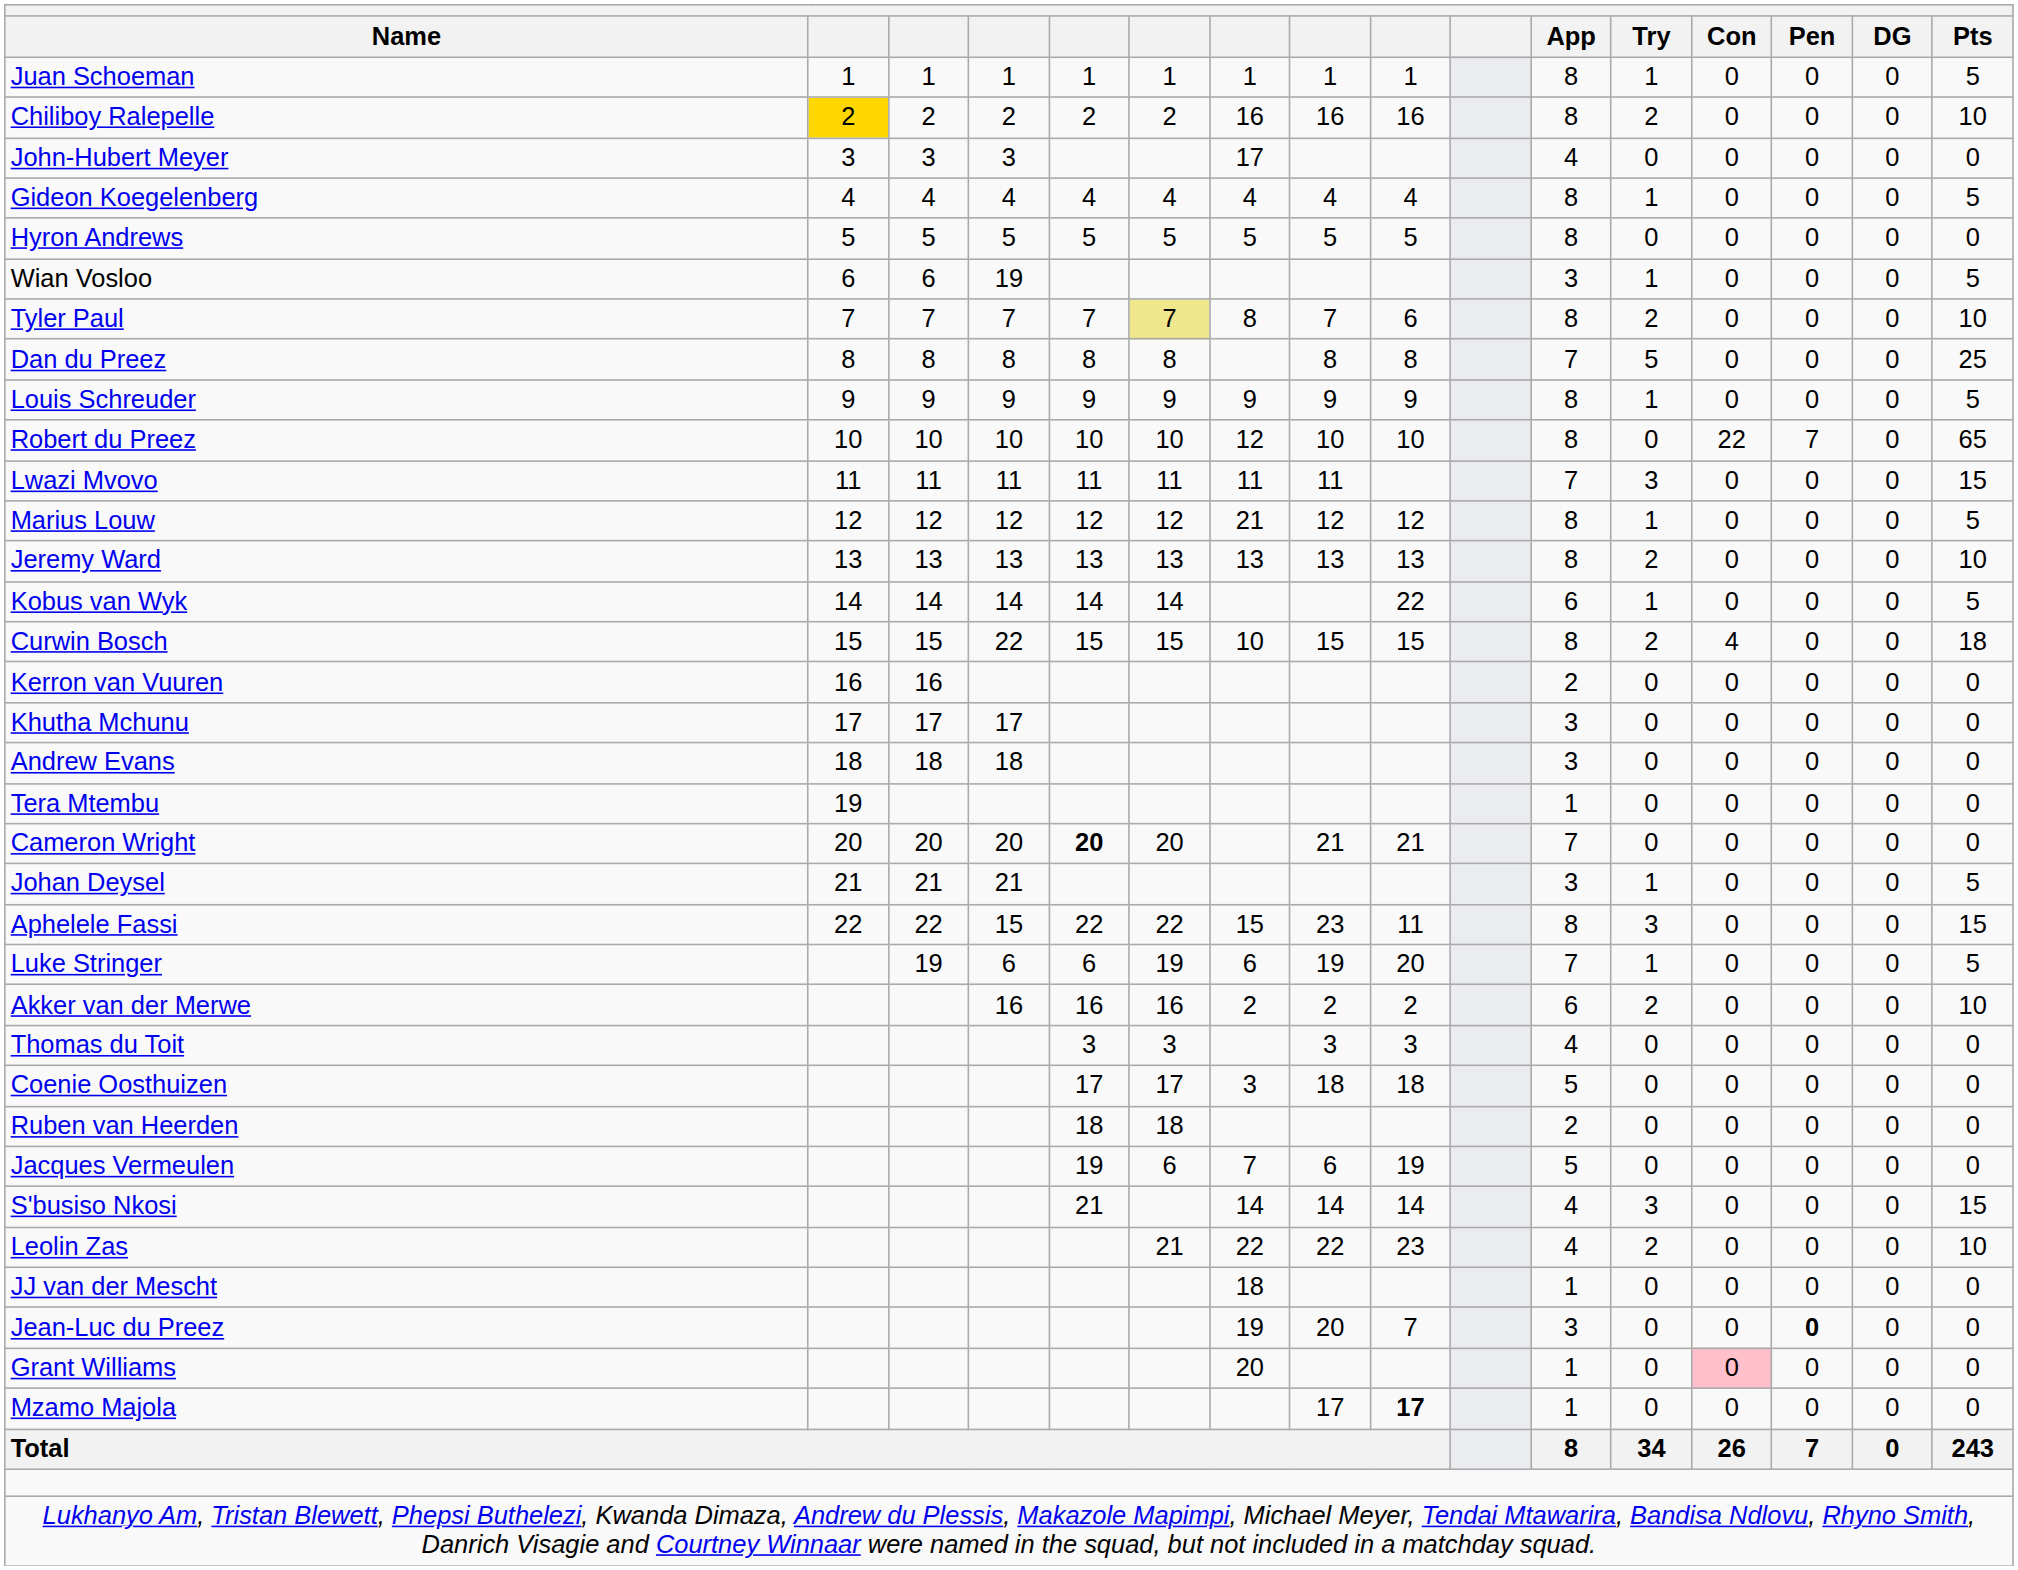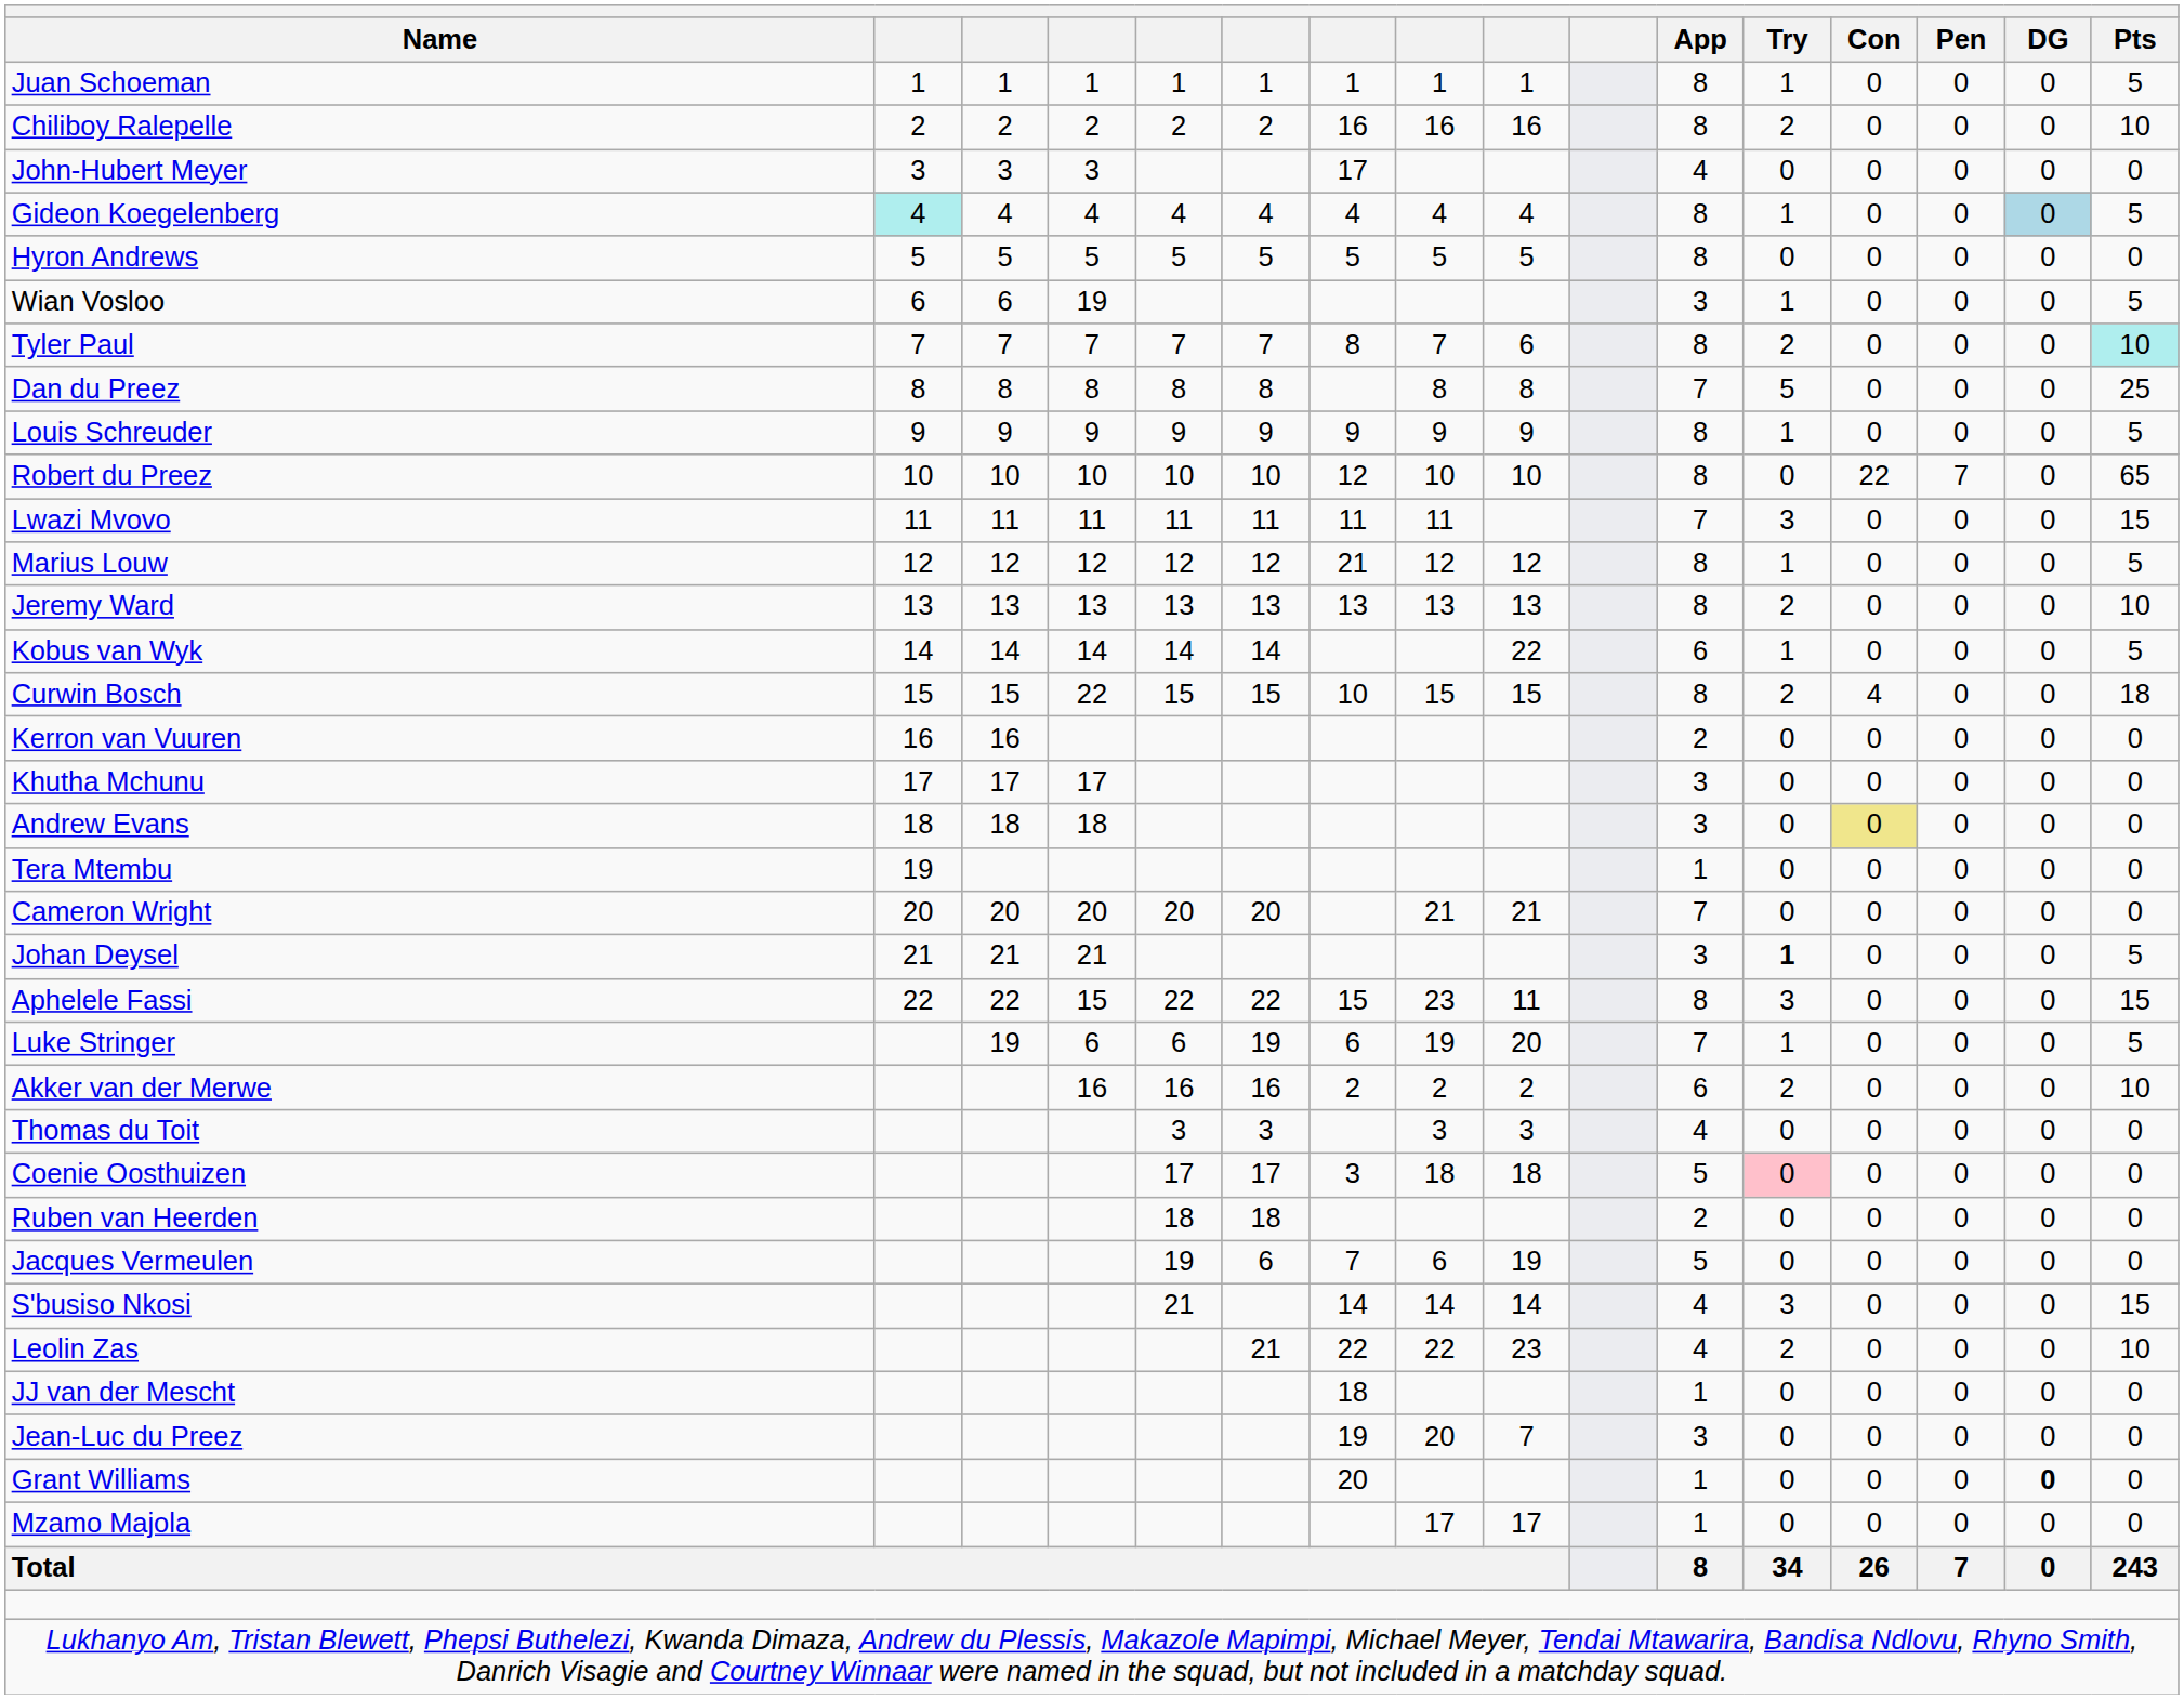Chiliboy Ralepelle | column 2: gold background -> no background
Gideon Koegelenberg | column 2: no background -> paleturquoise background
Gideon Koegelenberg | DG: no background -> lightblue background
Tyler Paul | column 6: khaki background -> no background
Tyler Paul | Pts: no background -> paleturquoise background
Andrew Evans | Con: no background -> khaki background
Cameron Wright | column 5: bold -> normal
Johan Deysel | Try: normal -> bold
Coenie Oosthuizen | Try: no background -> pink background
Jean-Luc du Preez | Pen: bold -> normal
Grant Williams | Con: pink background -> no background
Grant Williams | DG: normal -> bold
Mzamo Majola | column 9: bold -> normal
